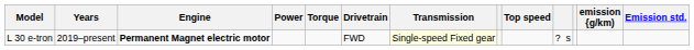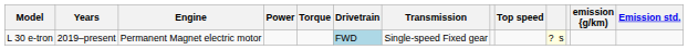L 30 e-tron | Engine: bold -> normal
L 30 e-tron | Drivetrain: no background -> lightblue background
L 30 e-tron | Transmission: lightyellow background -> no background
L 30 e-tron | column 10: no background -> lightyellow background
